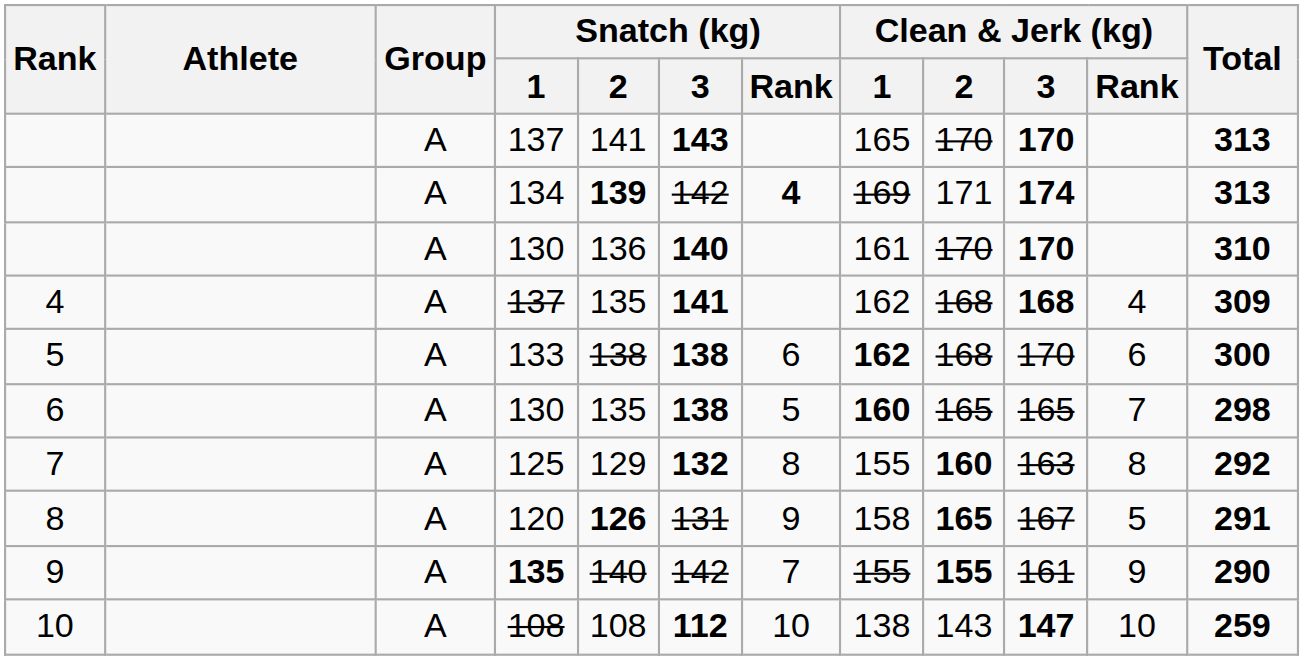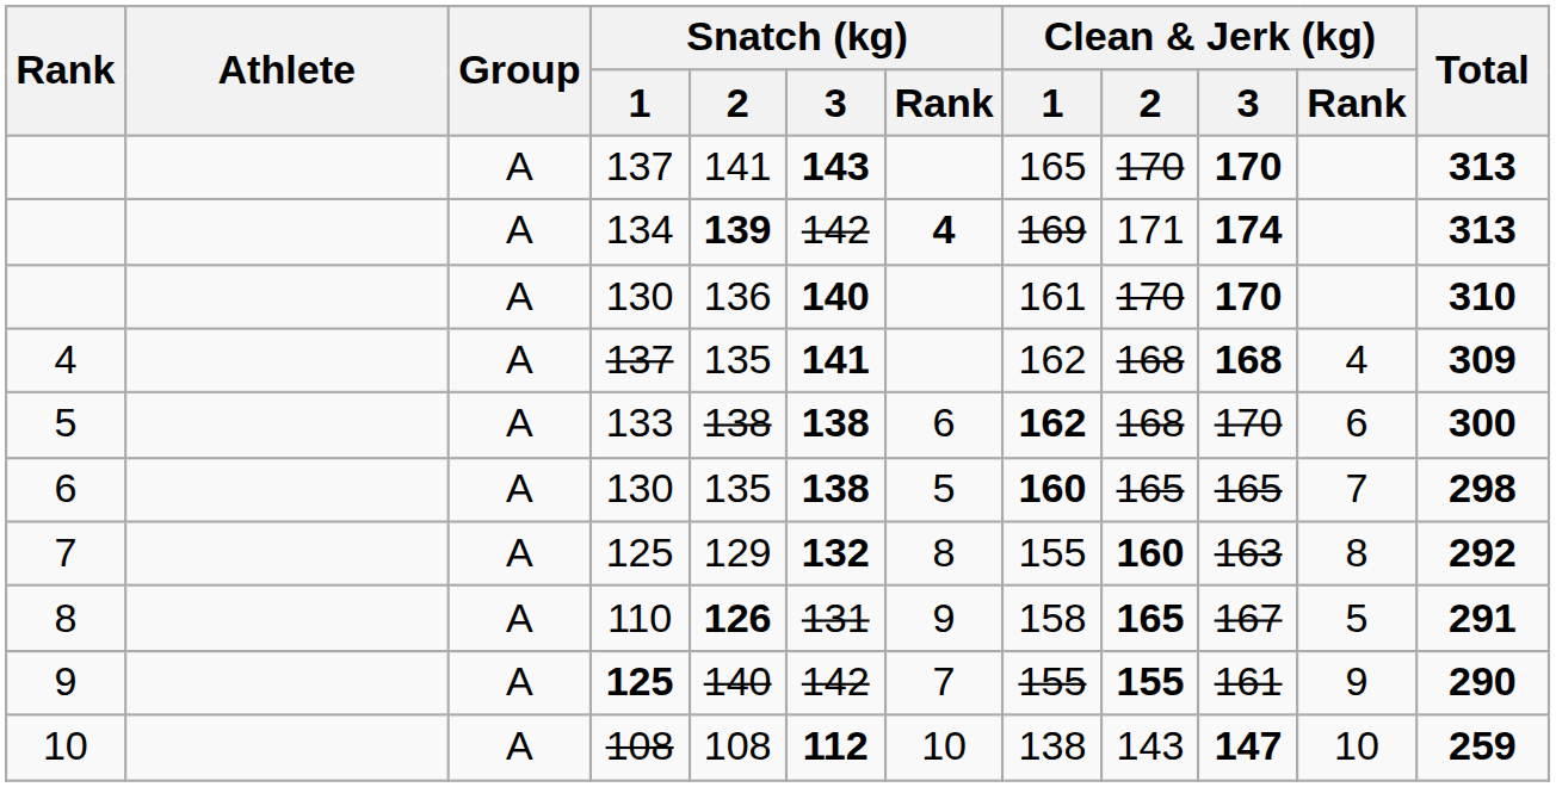row 10 | Snatch (kg) / 1: 120 -> 110
row 11 | Snatch (kg) / 1: 135 -> 125
